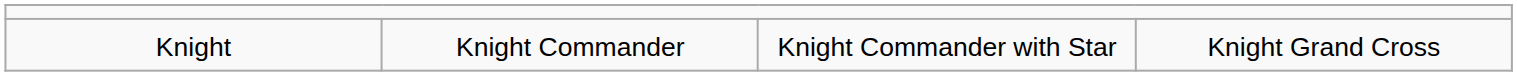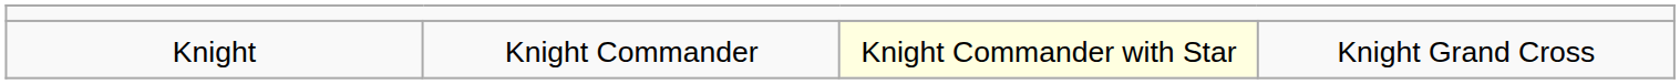Knight | column 3: no background -> lightyellow background
